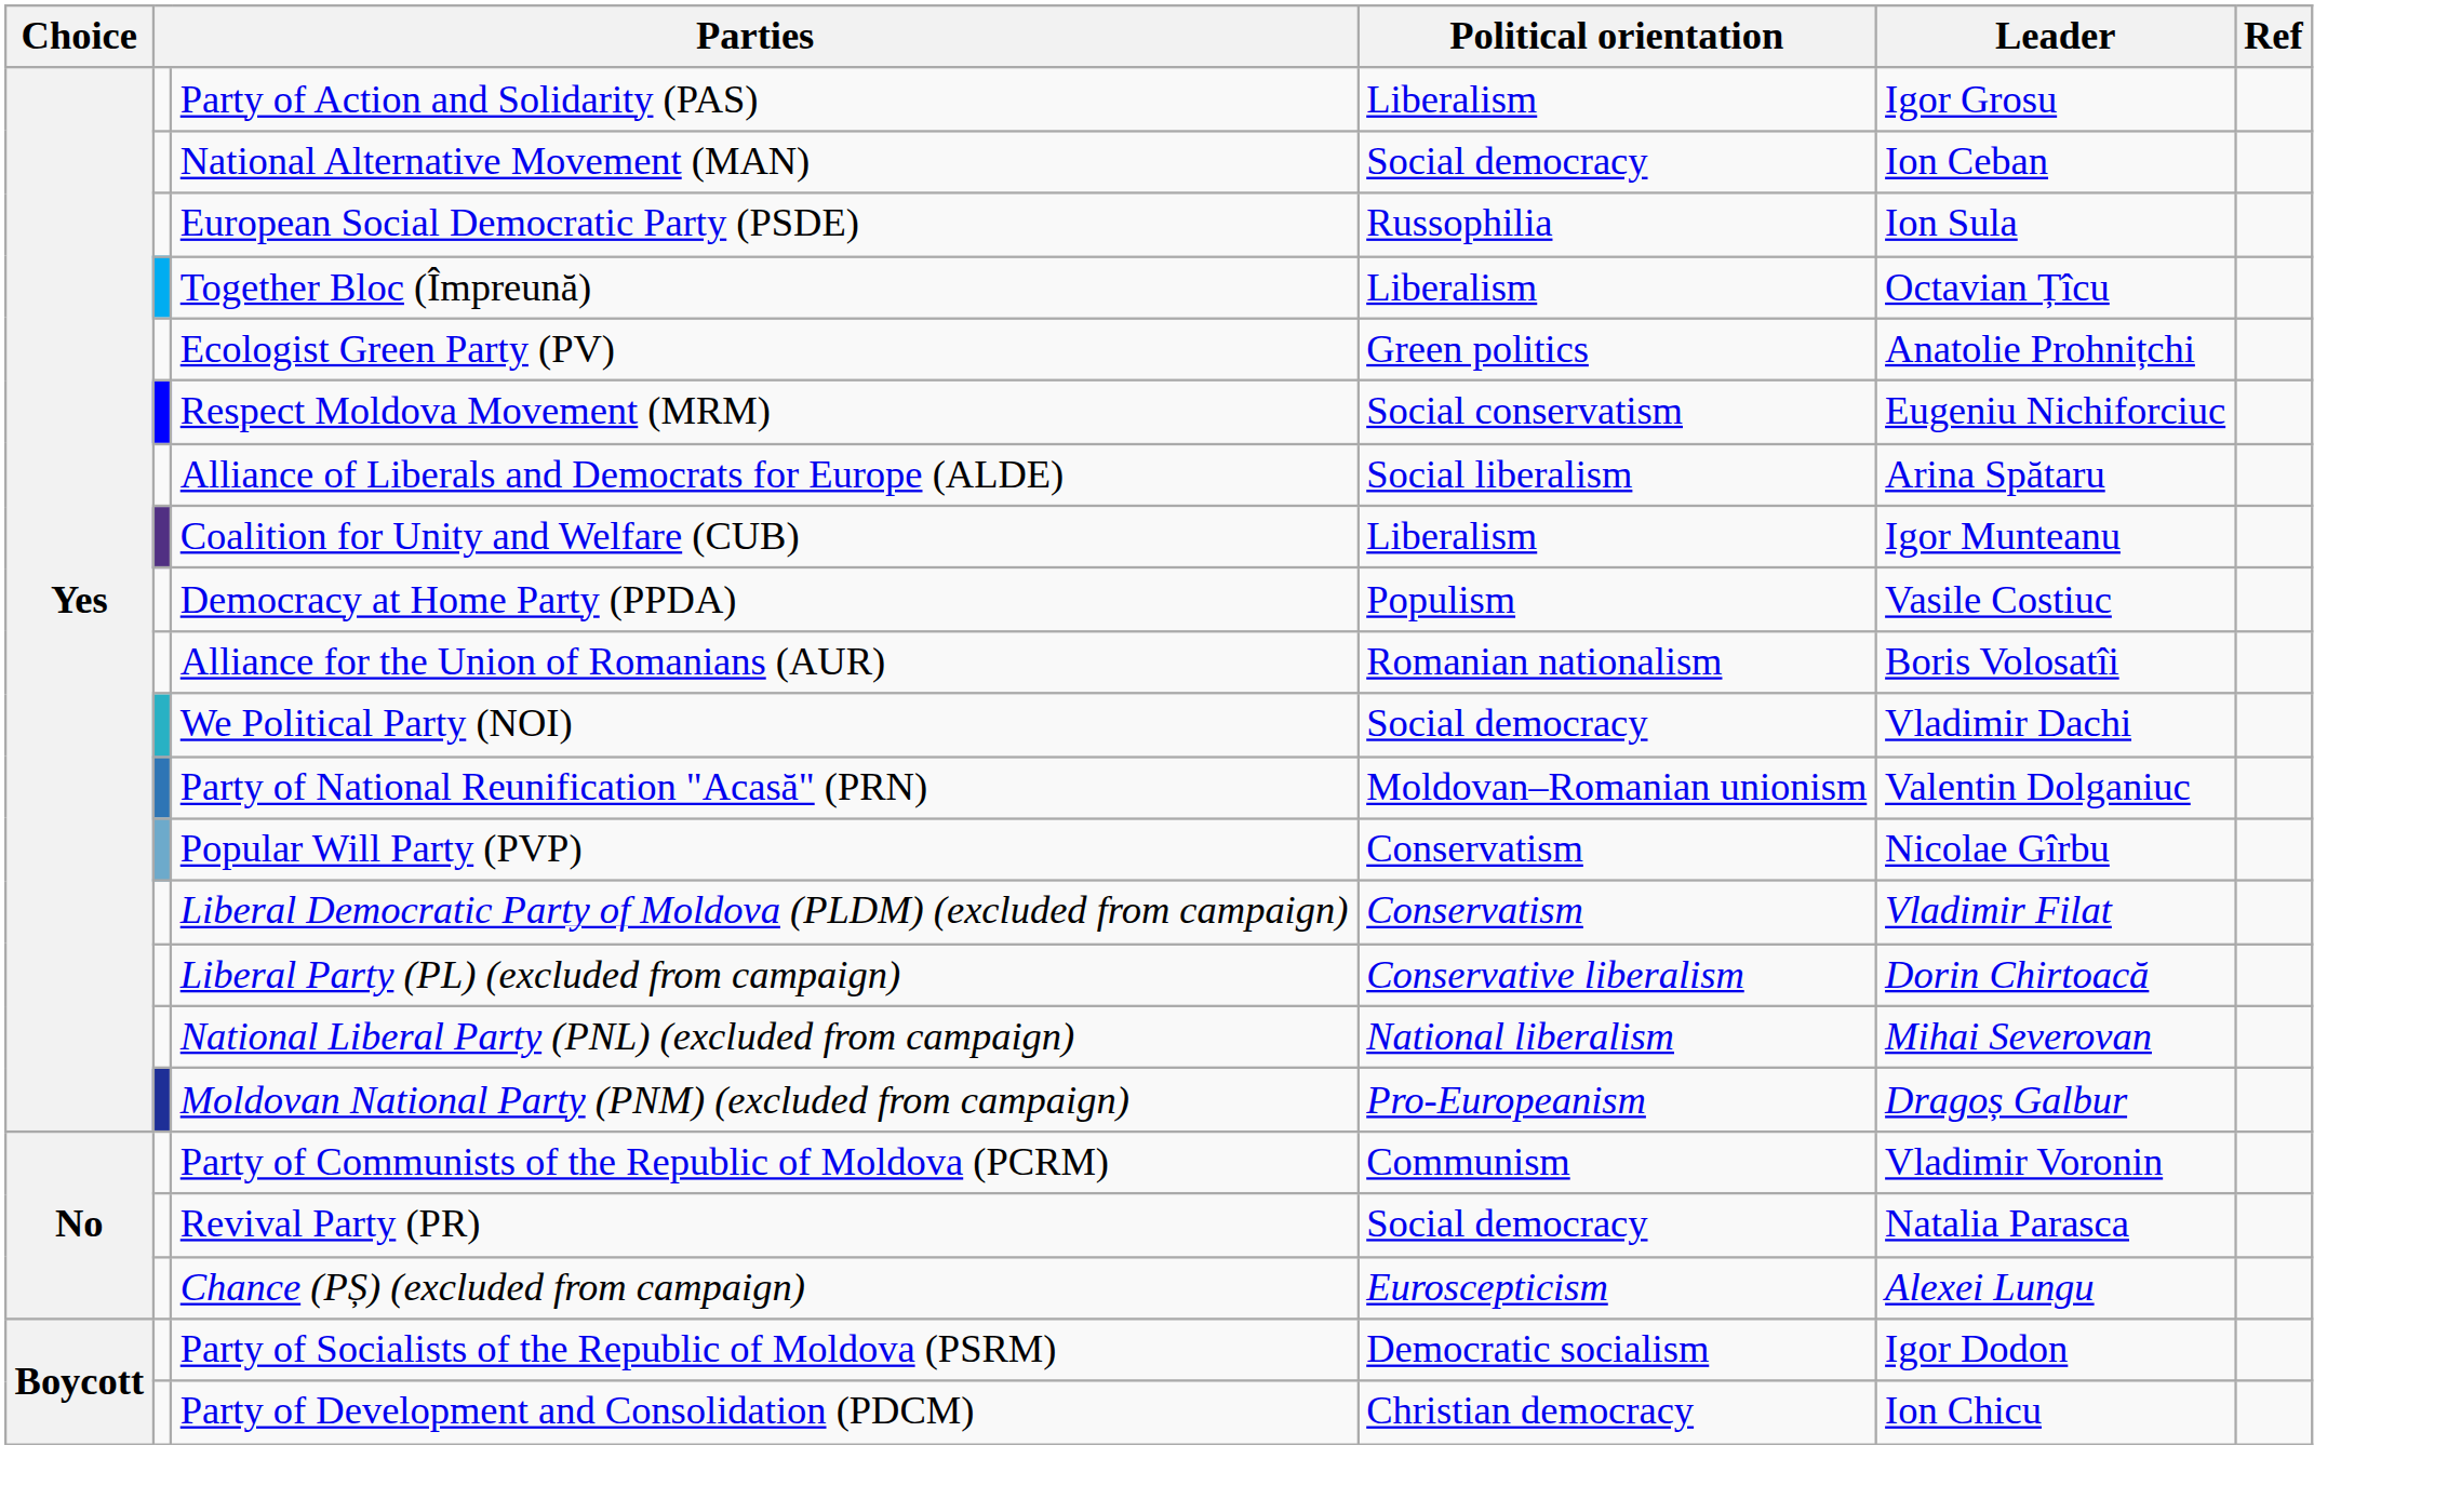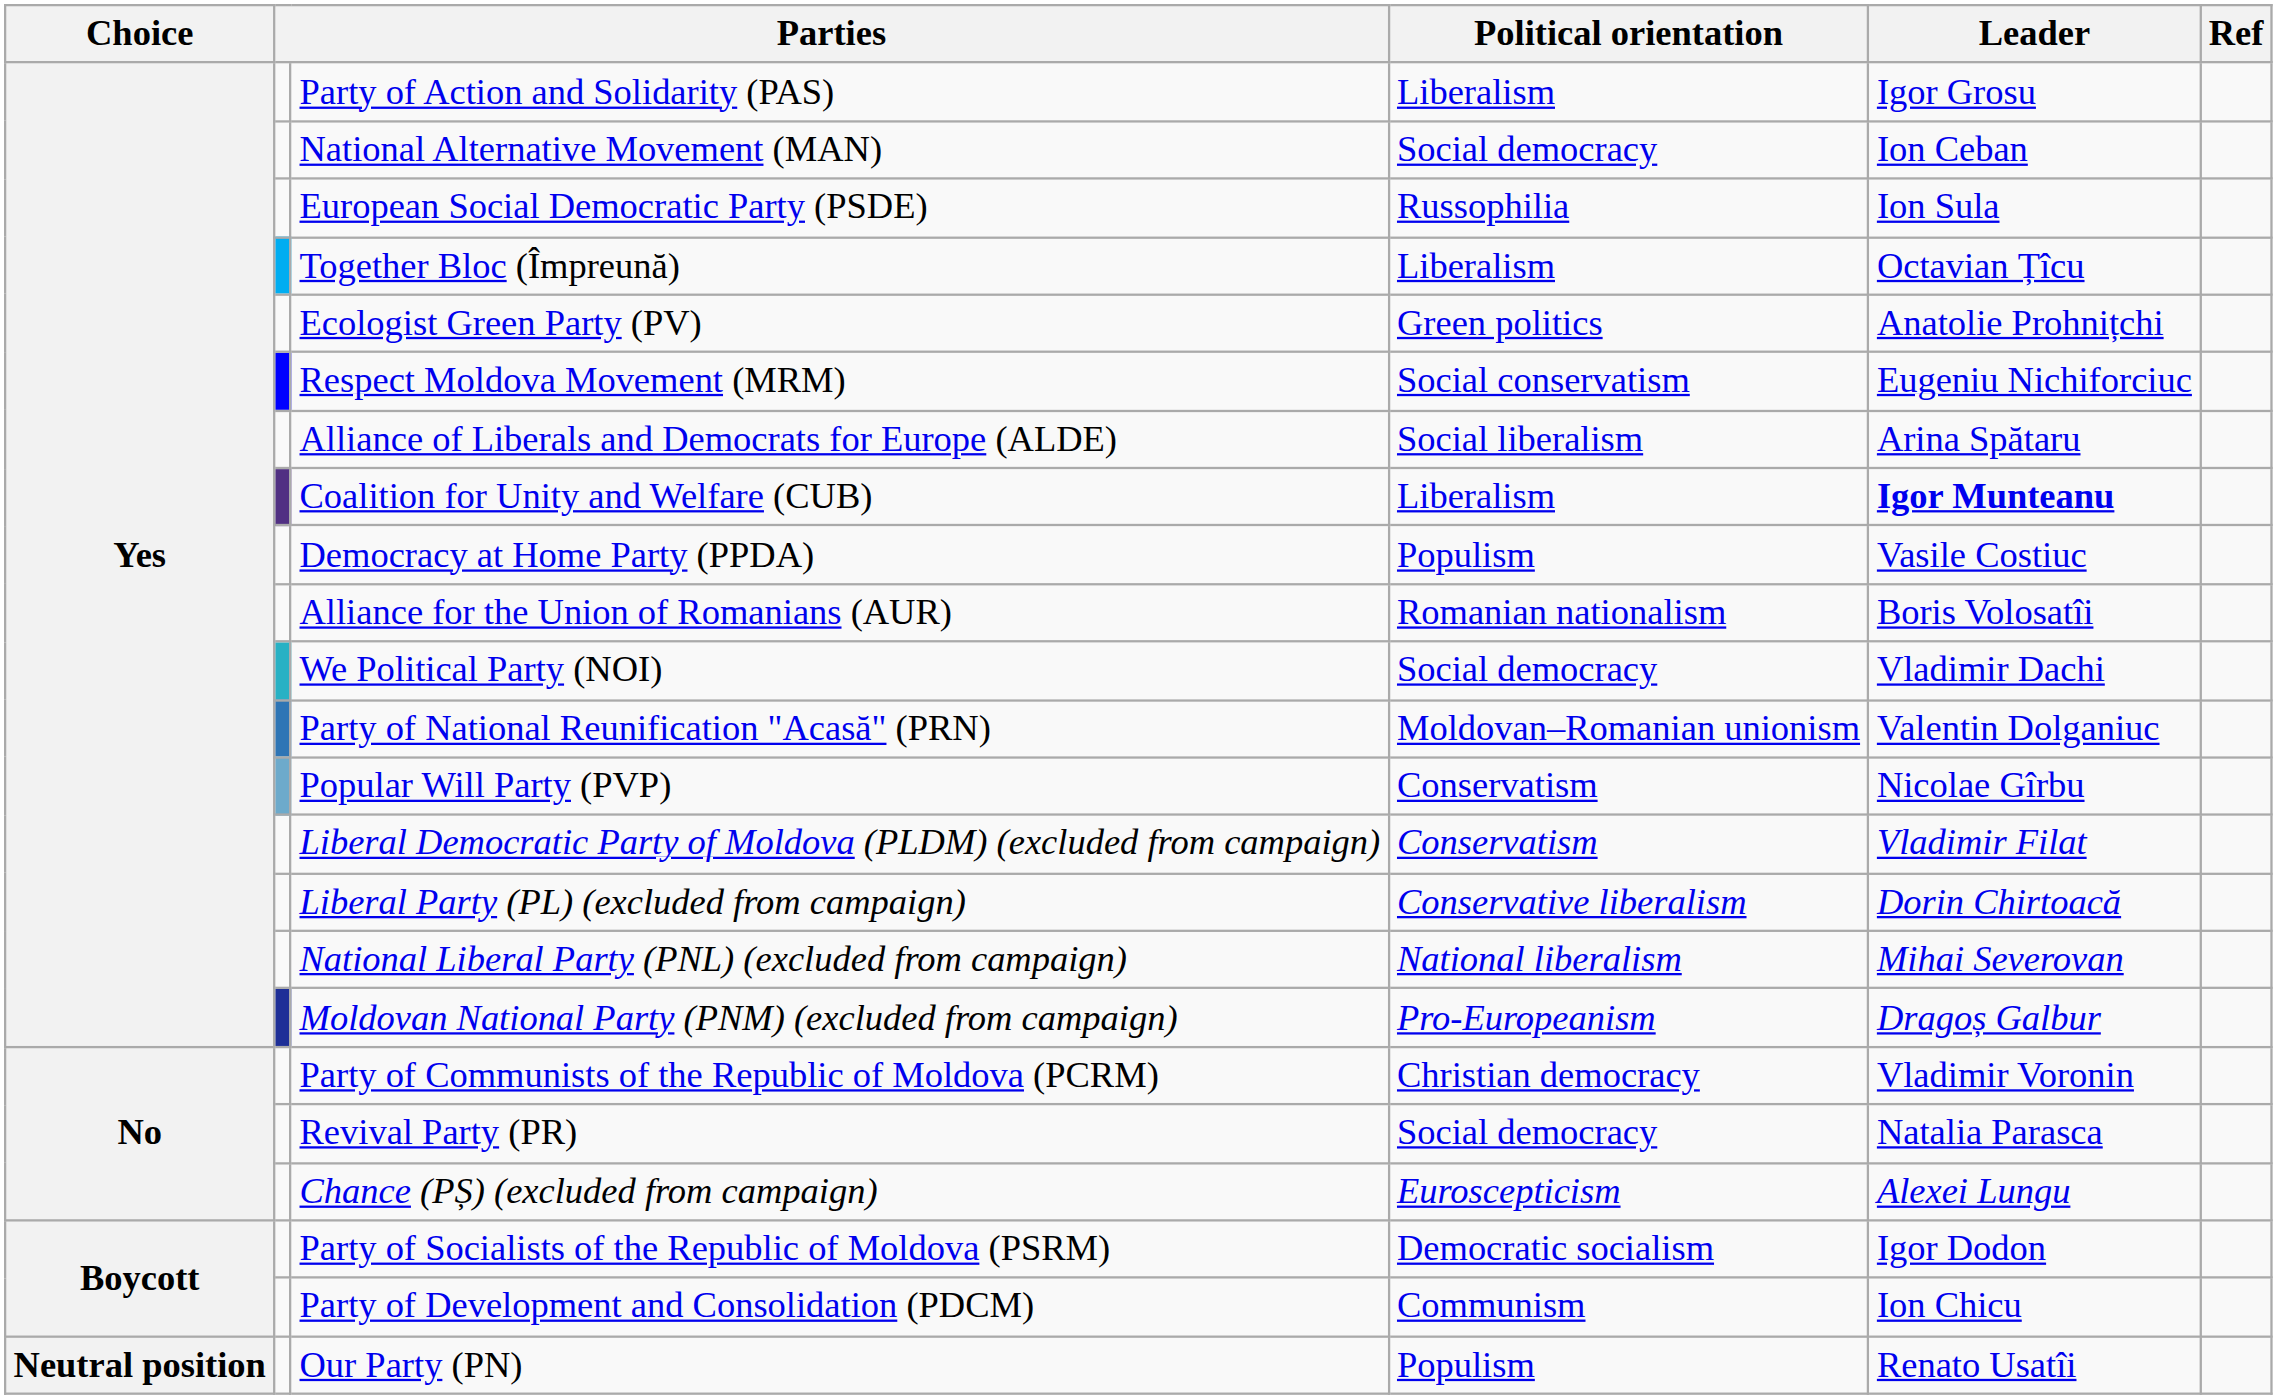Coalition for Unity and Welfare (CUB) | Leader: normal -> bold
Party of Communists of the Republic of Moldova (PCRM) | Political orientation: Communism -> Christian democracy
Party of Development and Consolidation (PDCM) | Political orientation: Christian democracy -> Communism
+ row: Neutral position | Our Party (PN) | Populism | Renato Usatîi
